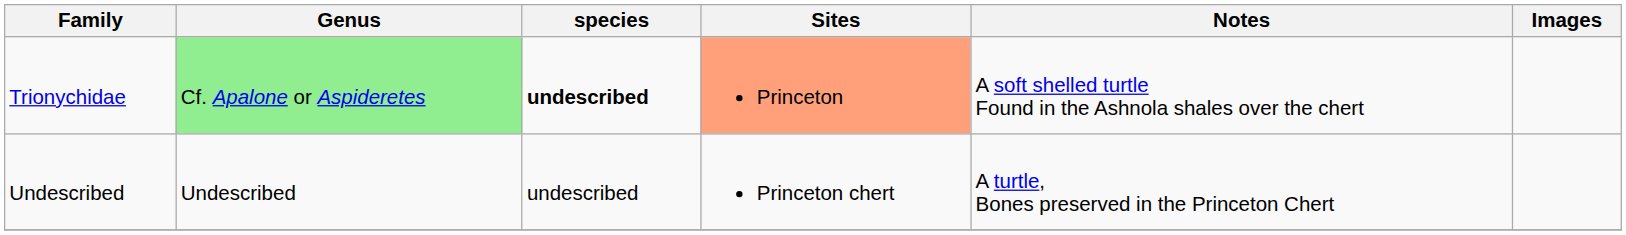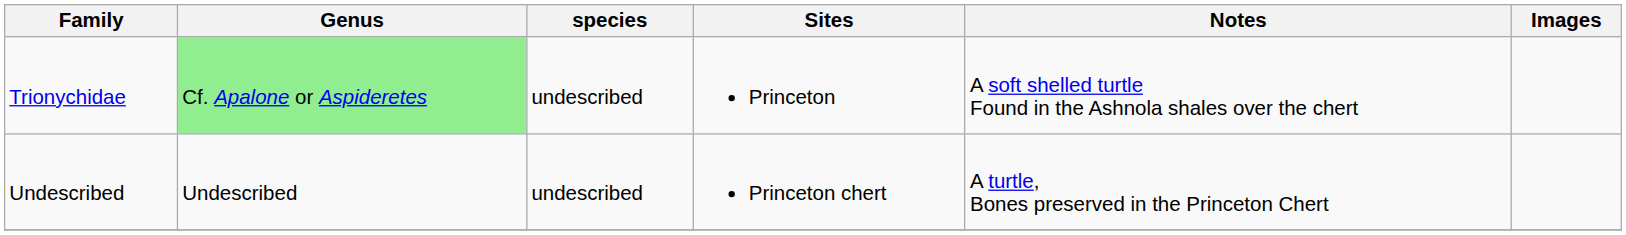Trionychidae | species: bold -> normal
Trionychidae | Sites: lightsalmon background -> no background
